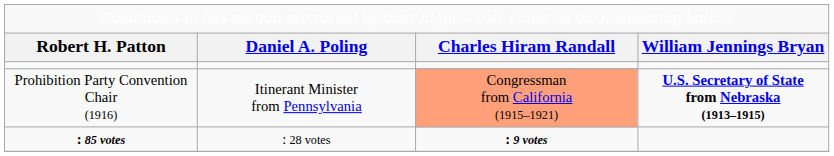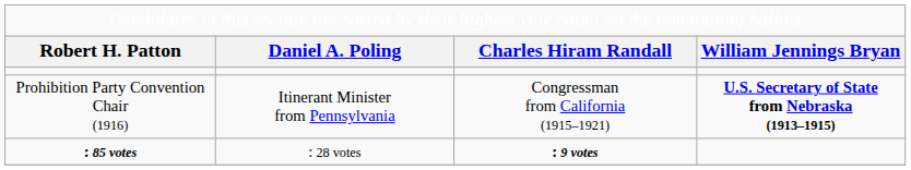Prohibition Party Convention Chair (1916) | column 3: lightsalmon background -> no background
